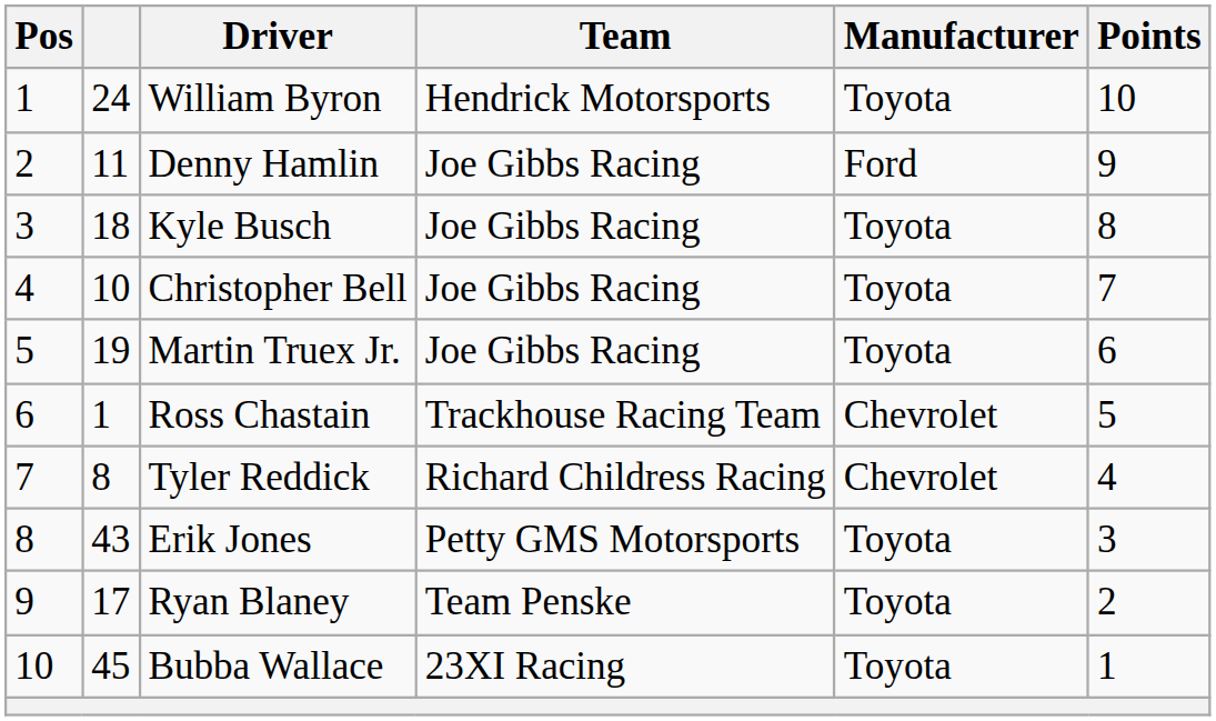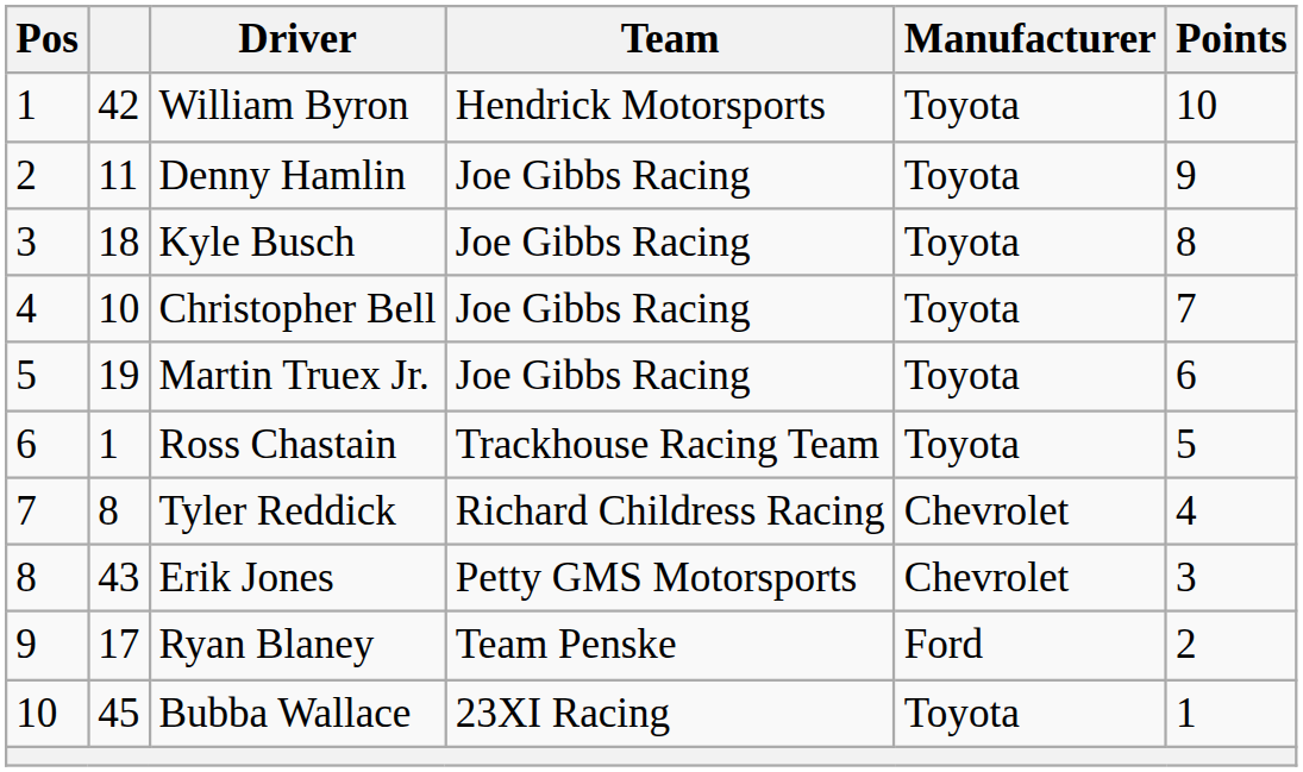William Byron | column 2: 24 -> 42
Denny Hamlin | Manufacturer: Ford -> Toyota
Ross Chastain | Manufacturer: Chevrolet -> Toyota
Erik Jones | Manufacturer: Toyota -> Chevrolet
Ryan Blaney | Manufacturer: Toyota -> Ford
